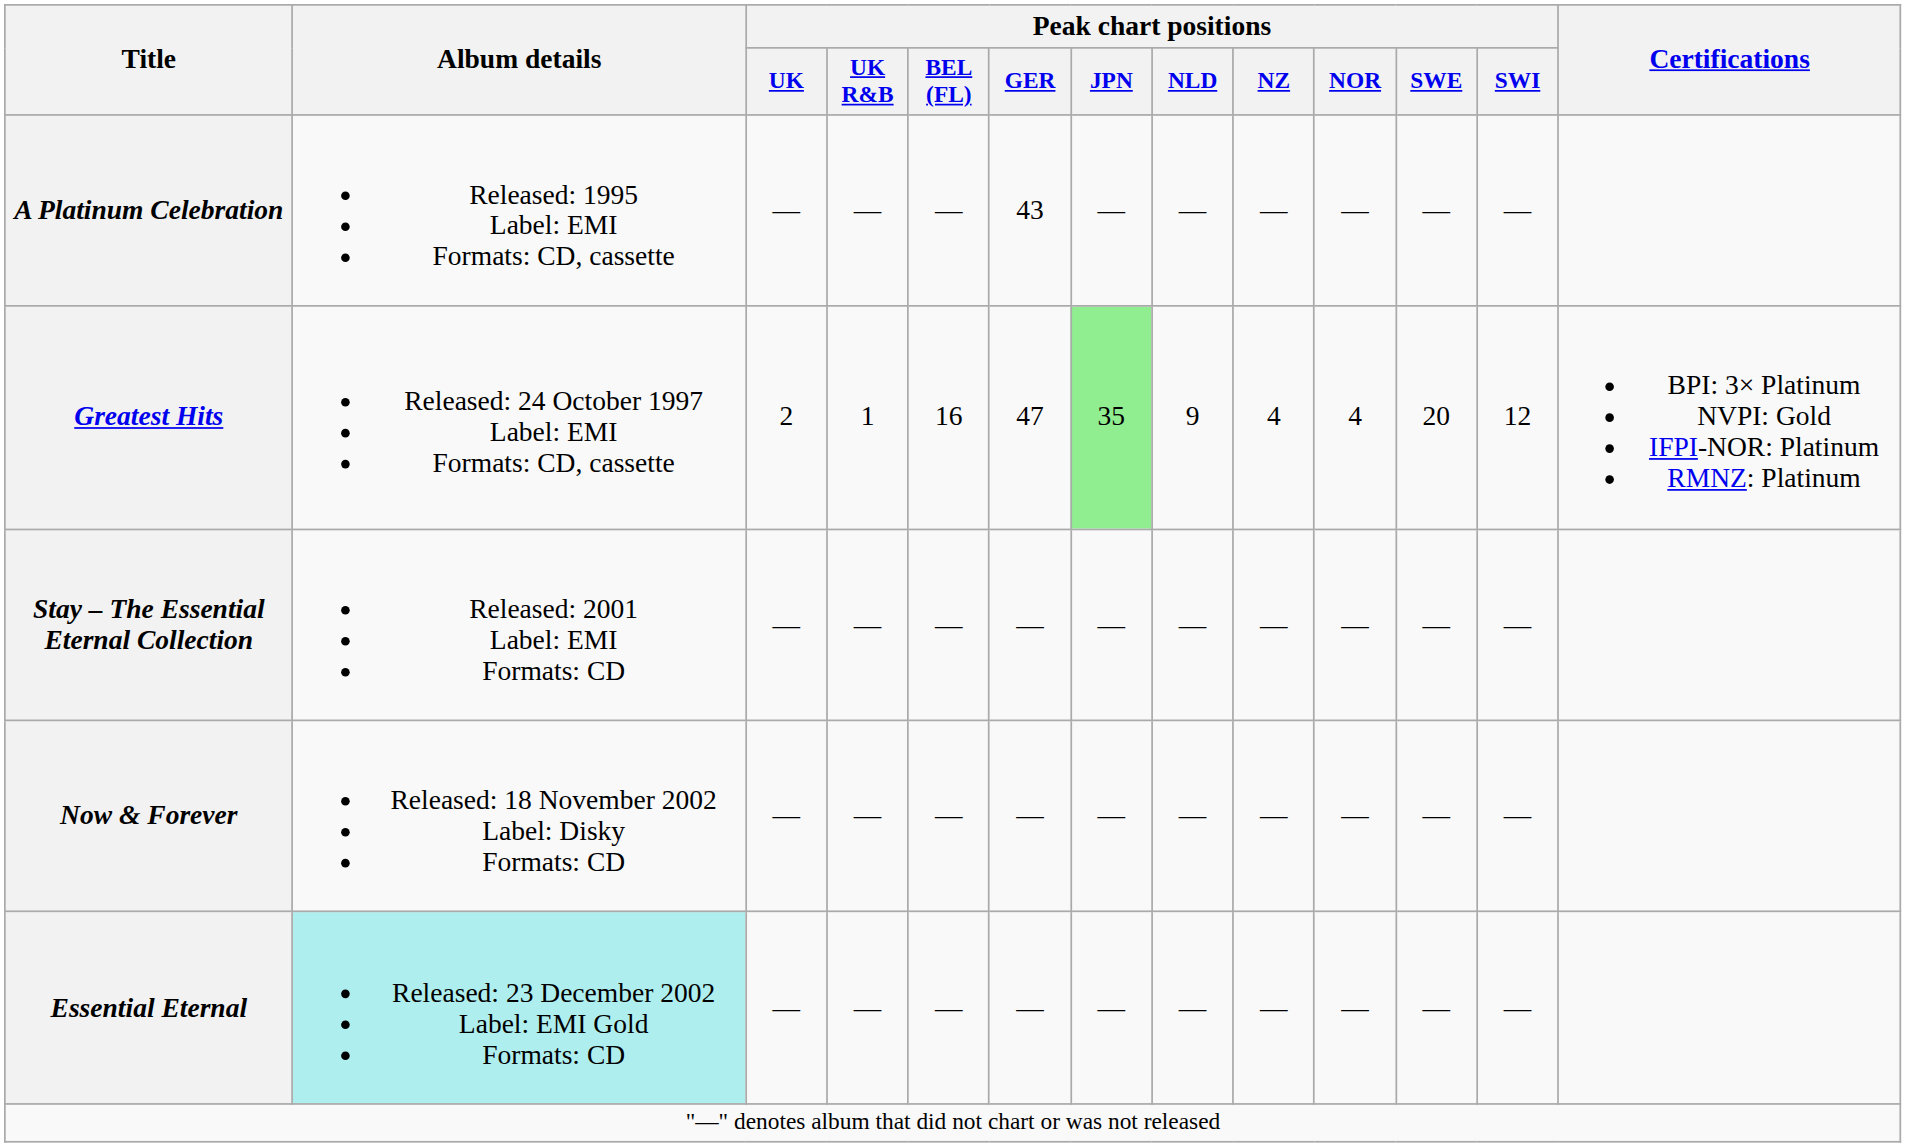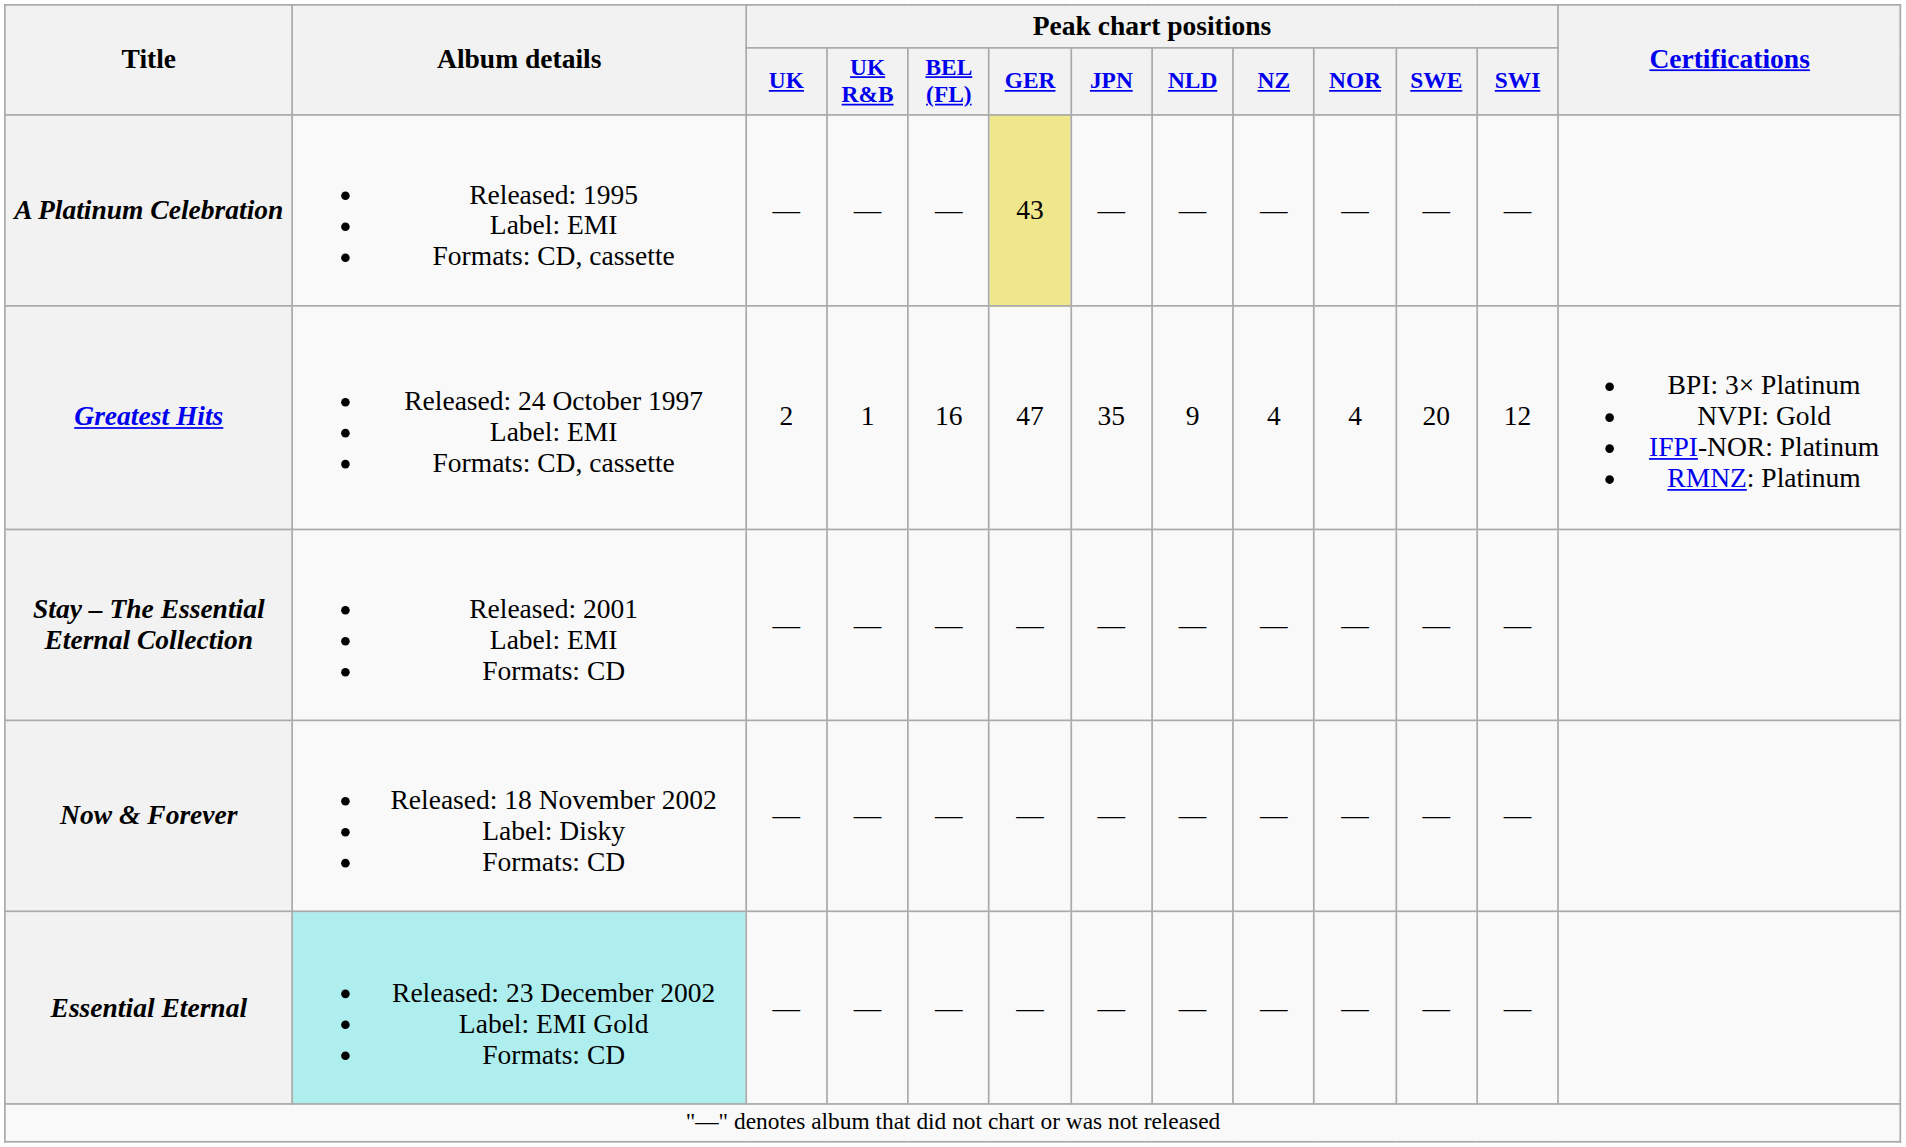A Platinum Celebration | Peak chart positions / GER: no background -> khaki background
Greatest Hits | Peak chart positions / JPN: lightgreen background -> no background
